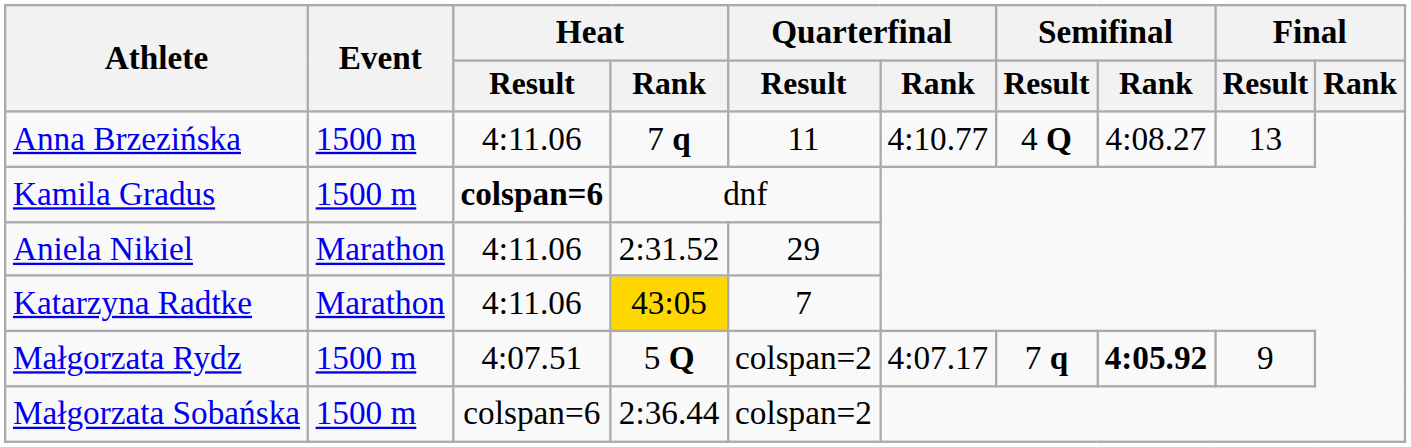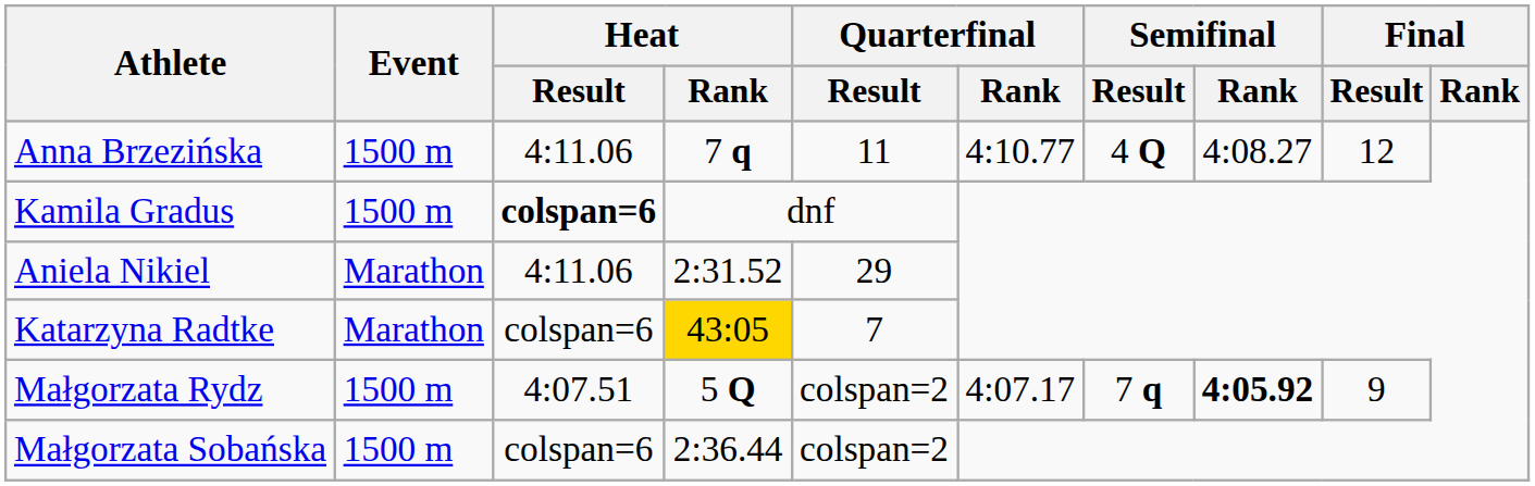Anna Brzezińska | Final / Result: 13 -> 12
Katarzyna Radtke | Heat / Result: 4:11.06 -> colspan=6
